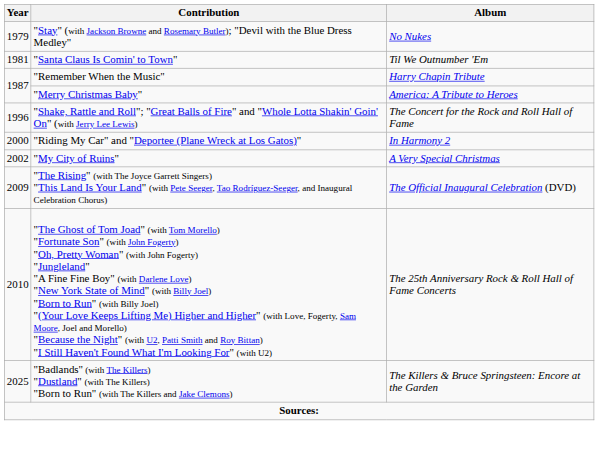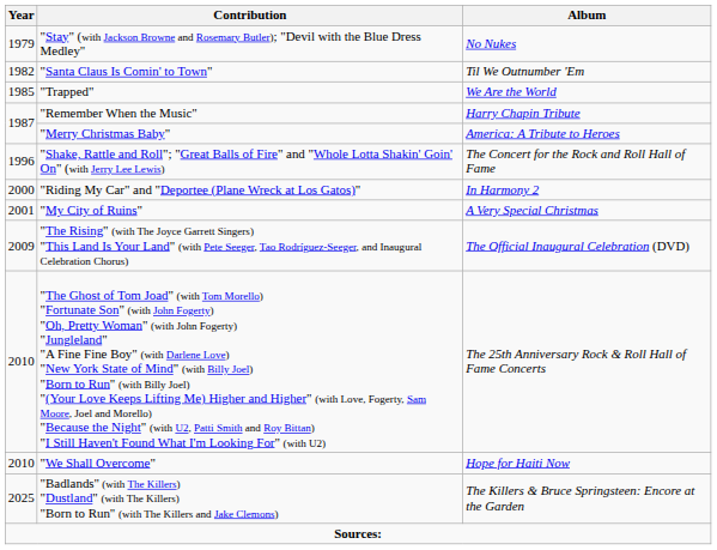"Santa Claus Is Comin' to Town" | Year: 1981 -> 1982
+ row: 1985 | "Trapped" | We Are the World
"My City of Ruins" | Year: 2002 -> 2001
+ row: 2010 | "We Shall Overcome" | Hope for Haiti Now
